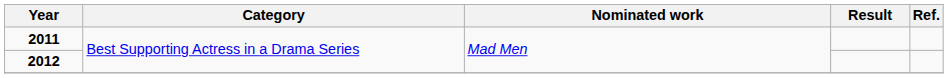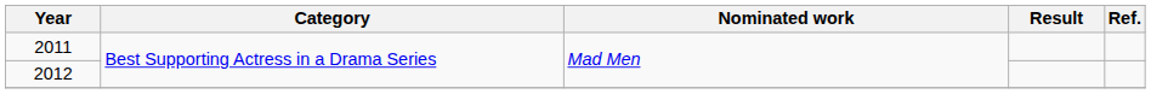2011 | Year: bold -> normal
2012 | Year: bold -> normal
